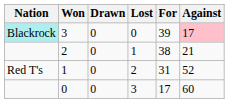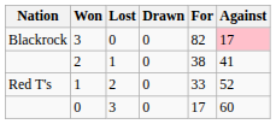columns swapped: Drawn <-> Lost
row 2 | Nation: paleturquoise background -> no background
row 2 | For: 39 -> 82
row 3 | Against: 21 -> 41
row 4 | For: 31 -> 33
